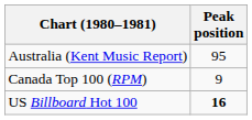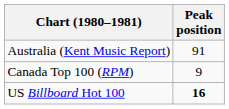Australia (Kent Music Report) | Peak position: 95 -> 91
